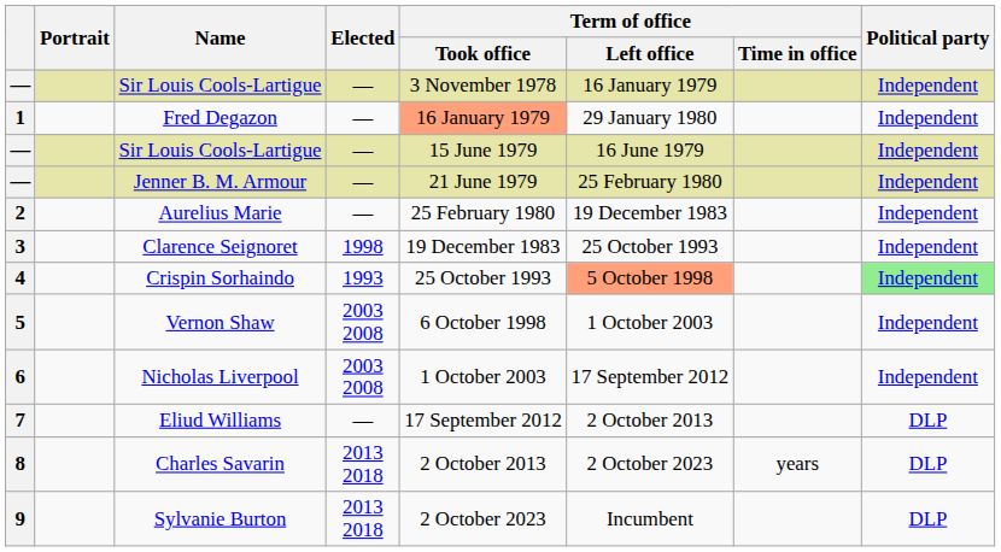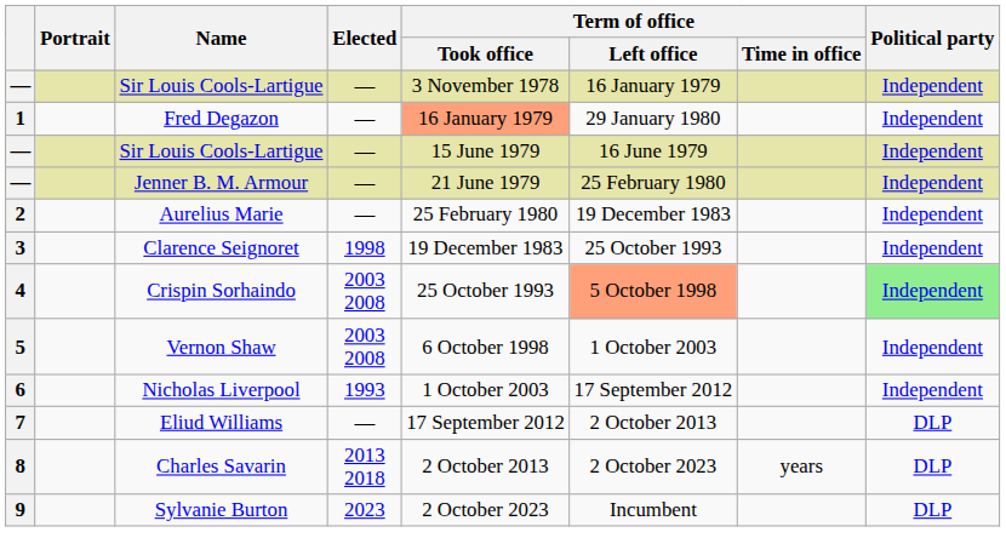Crispin Sorhaindo | Elected: 1993 -> 2003 2008
Nicholas Liverpool | Elected: 2003 2008 -> 1993
Sylvanie Burton | Elected: 2013 2018 -> 2023
